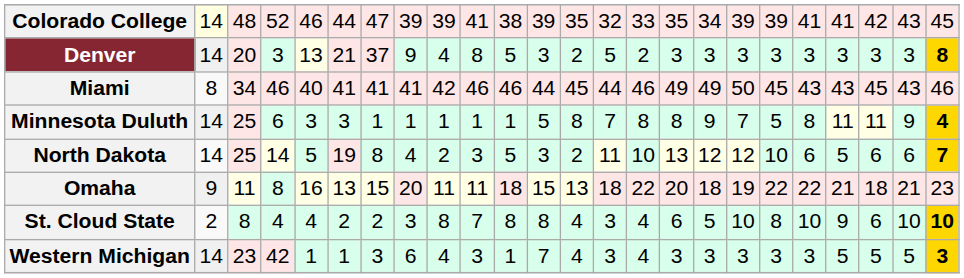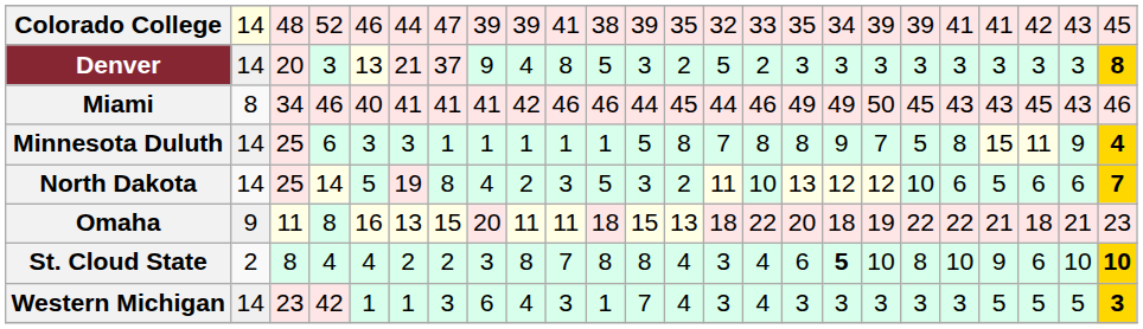Minnesota Duluth | column 21: 11 -> 15
St. Cloud State | column 17: normal -> bold
